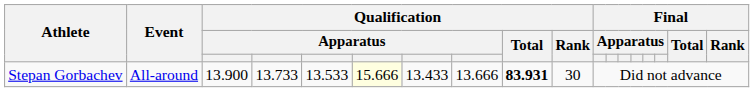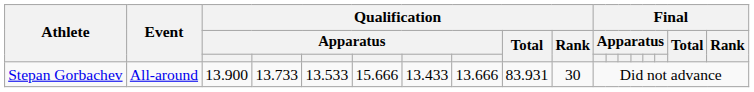row 4 | column 6: lightyellow background -> no background
row 4 | Qualification / Total: bold -> normal
